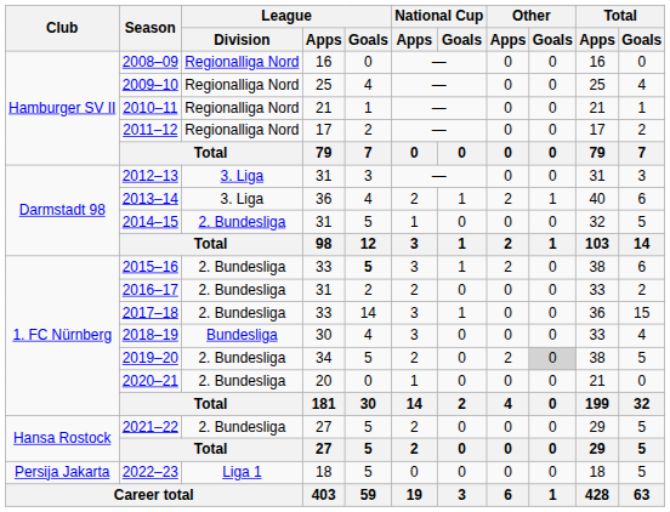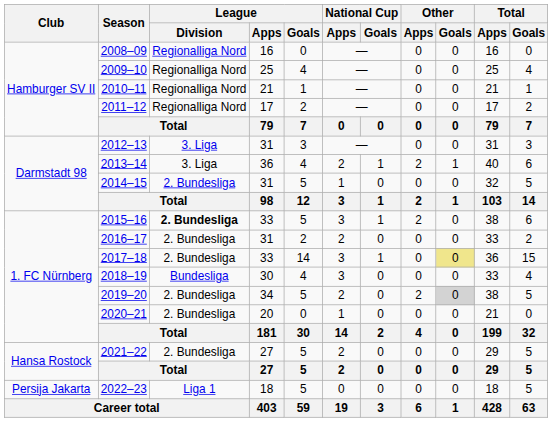2015–16 | League / Division: normal -> bold
2015–16 | League / Goals: bold -> normal
2017–18 | Other / Goals: no background -> khaki background
